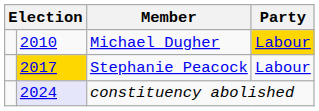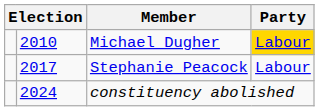Stephanie Peacock | column 2: gold background -> no background
constituency abolished | column 2: lavender background -> no background
